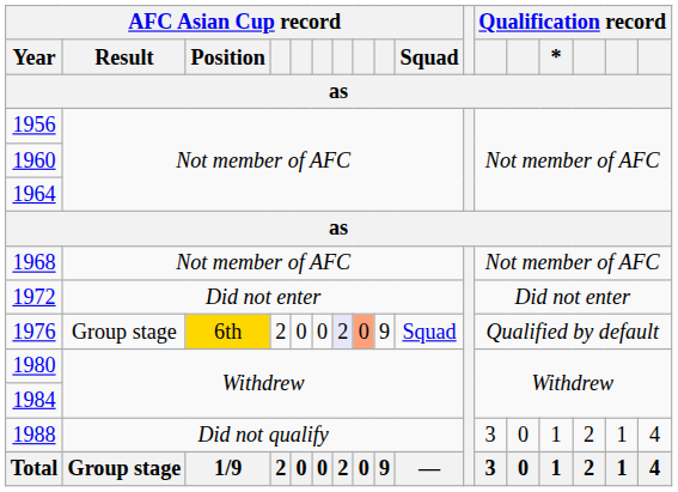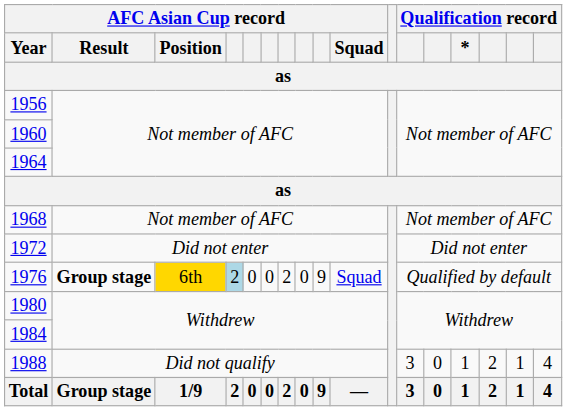1976 | AFC Asian Cup record / Result: normal -> bold
1976 | column 4: no background -> lightblue background
1976 | column 7: lavender background -> no background
1976 | column 8: lightsalmon background -> no background
